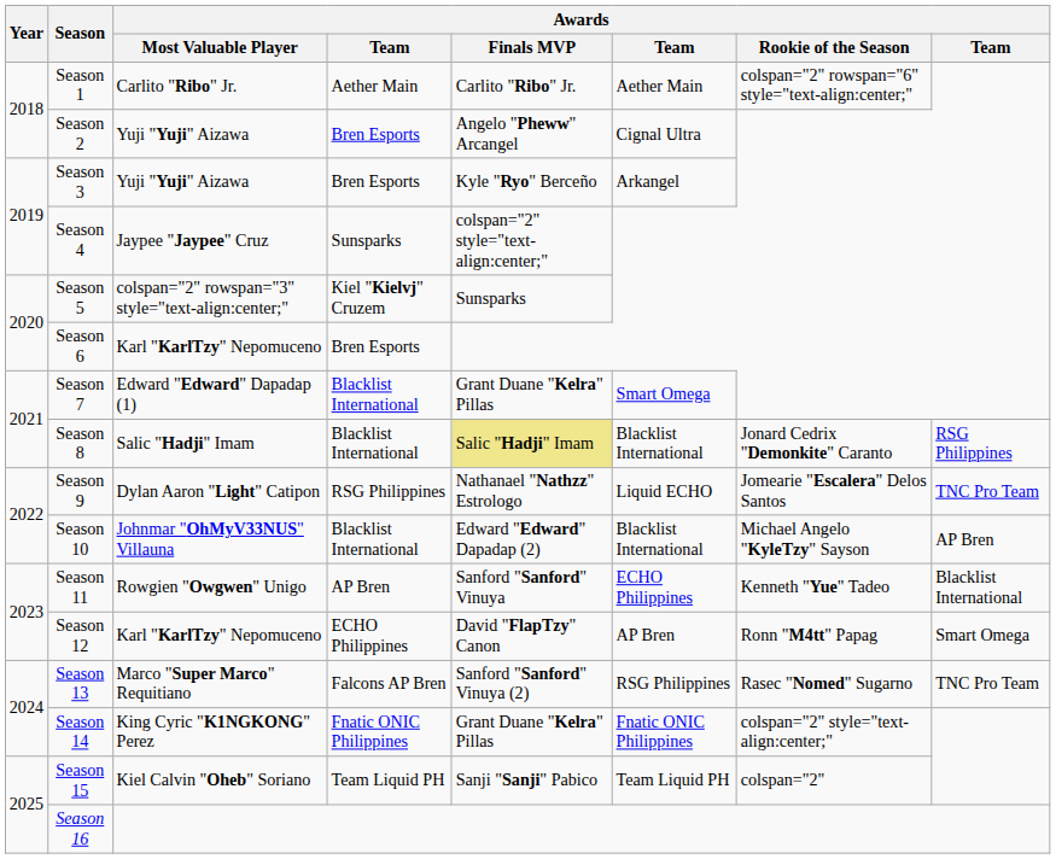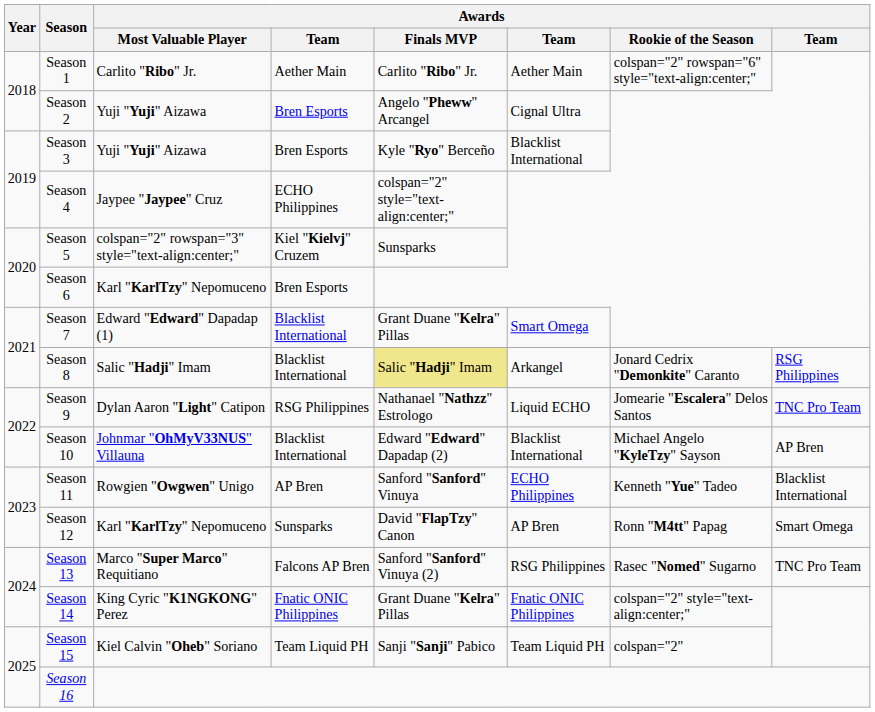Season 3 | column 6: Arkangel -> Blacklist International
Season 4 | column 4: Sunsparks -> ECHO Philippines
Season 8 | column 6: Blacklist International -> Arkangel
Season 12 | column 4: ECHO Philippines -> Sunsparks
